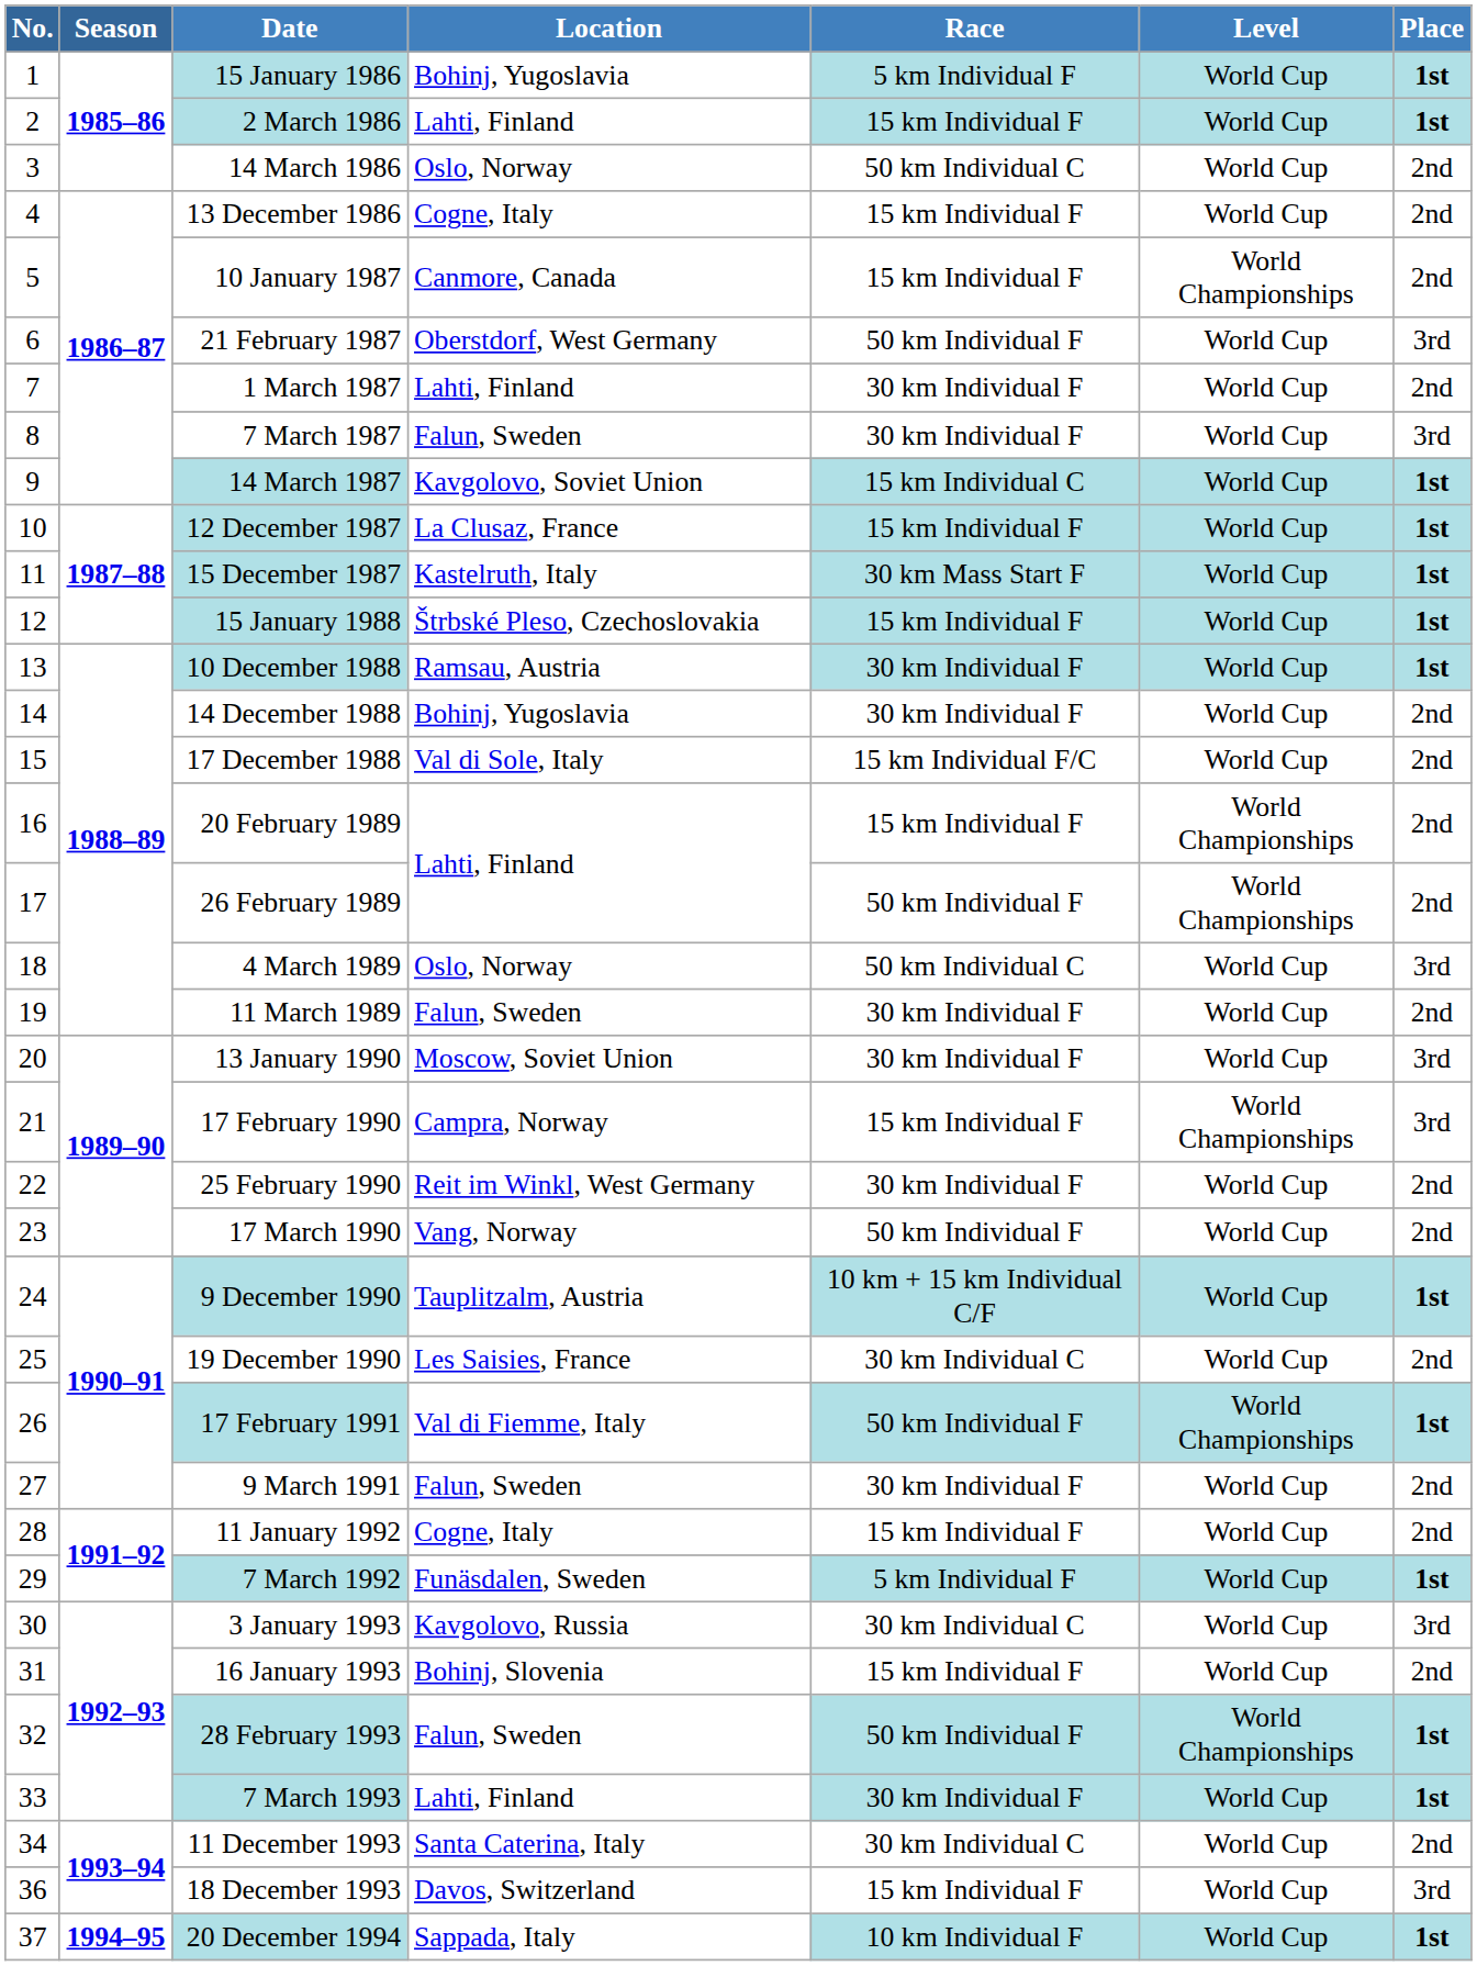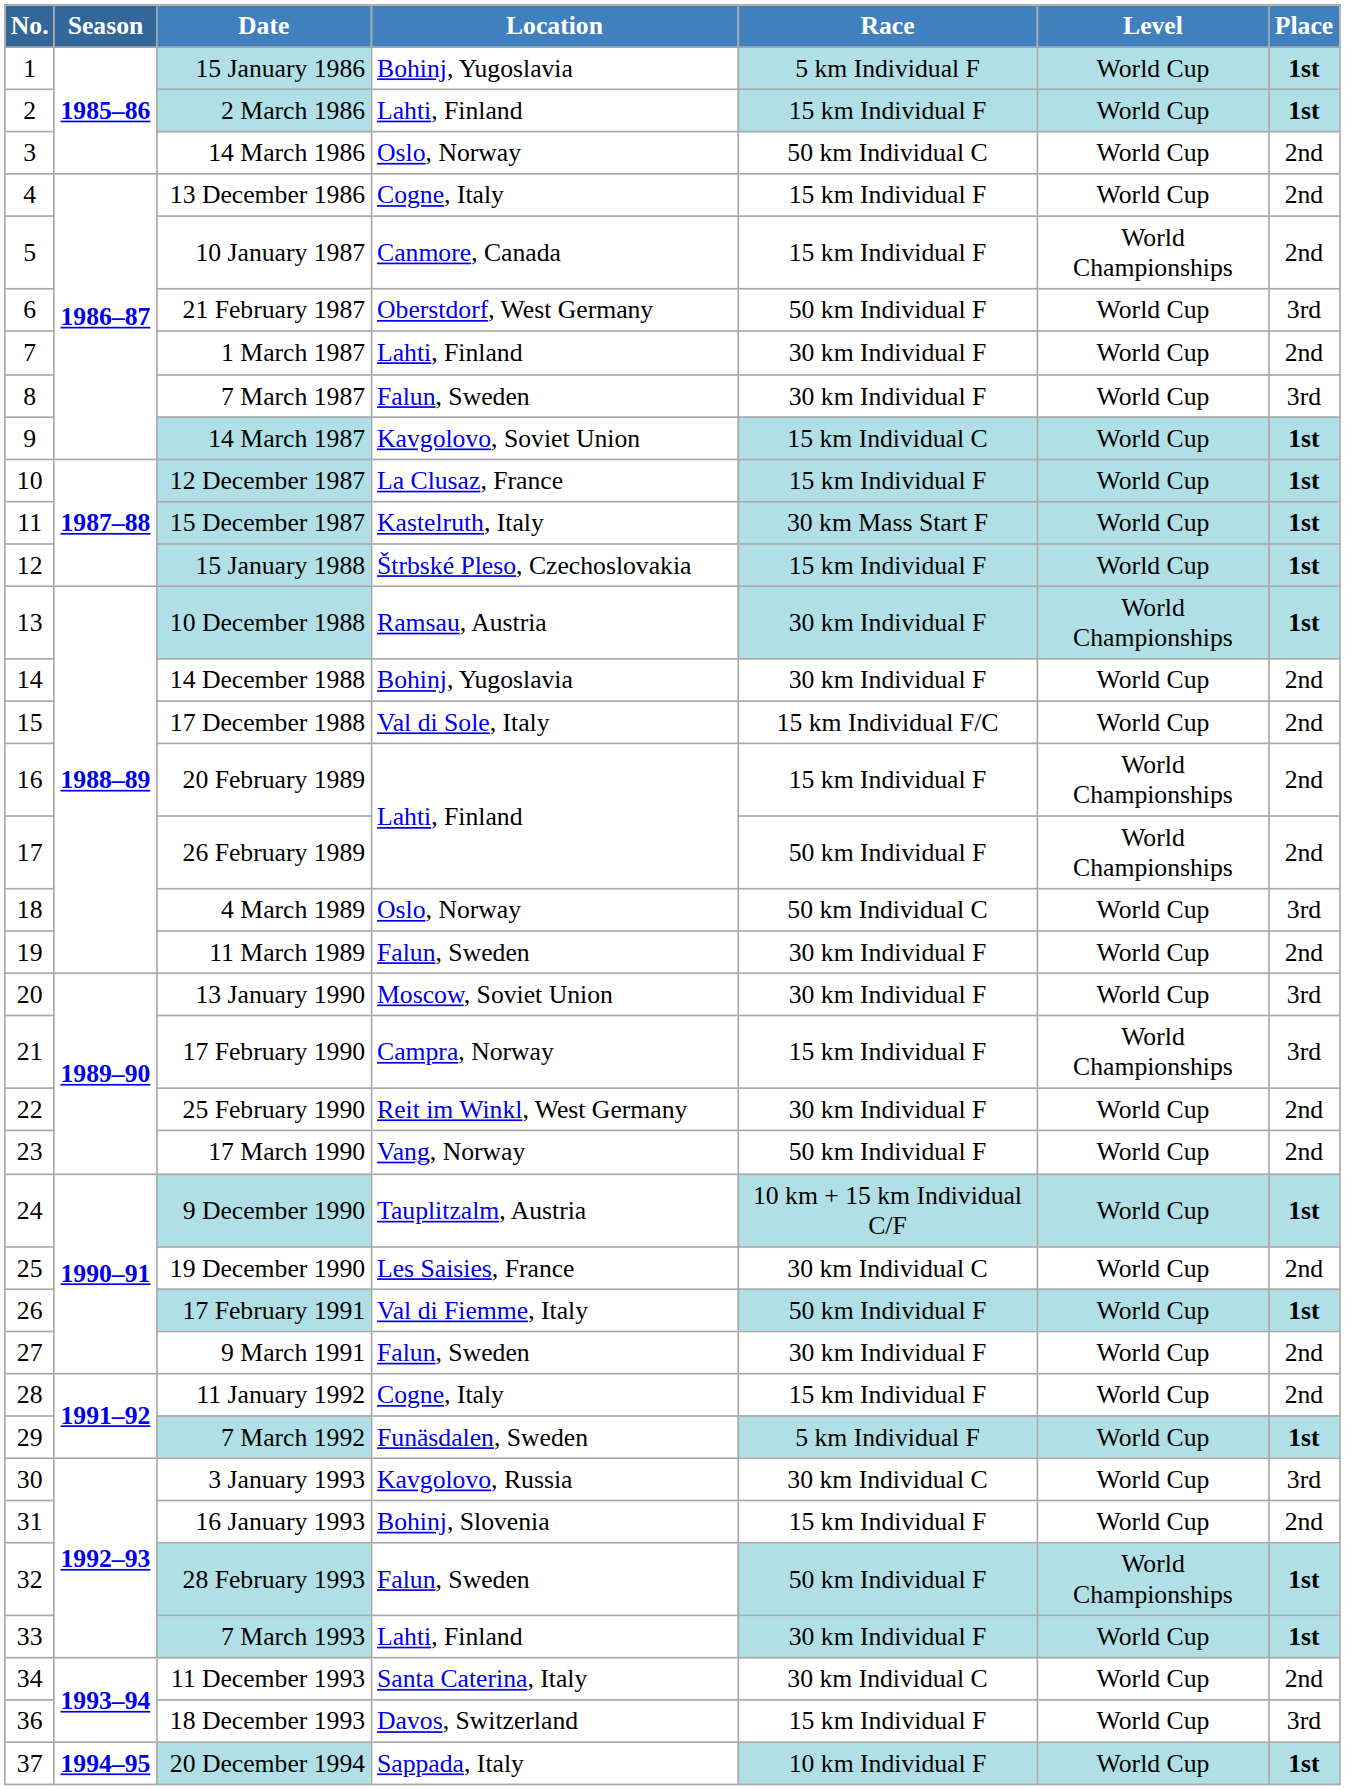10 December 1988 | Level: World Cup -> World Championships
17 February 1991 | Level: World Championships -> World Cup
